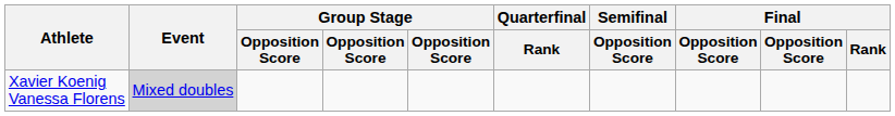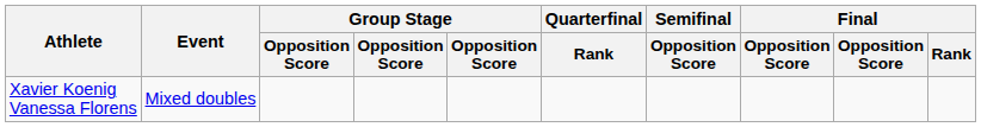Xavier Koenig Vanessa Florens | Event: lightgrey background -> no background
